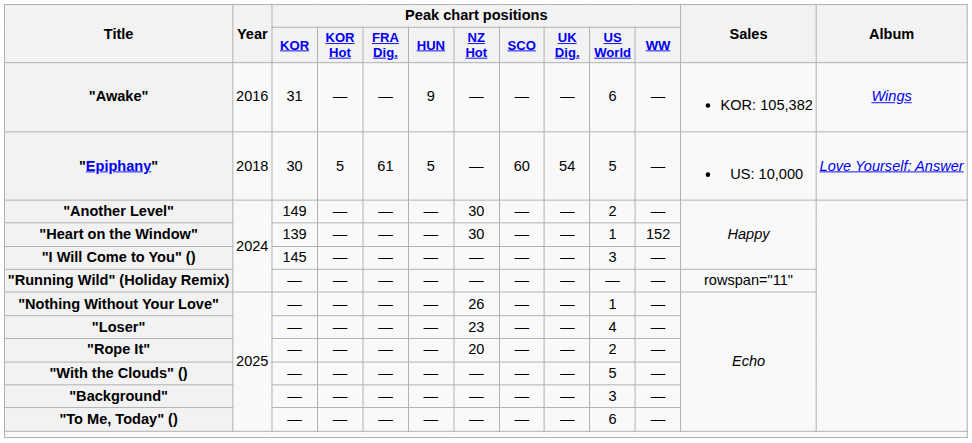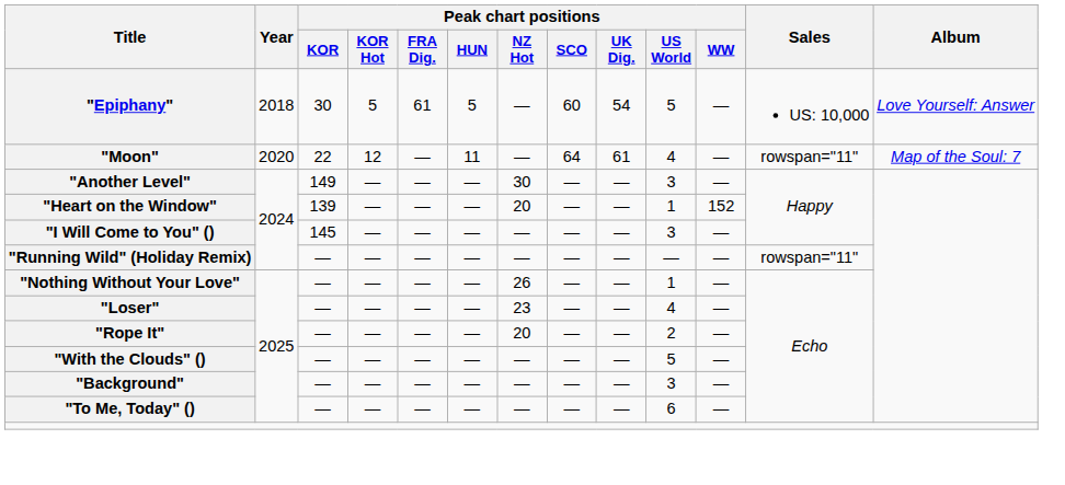- row: "Awake" | 2016 | 31 | — | — | 9 | — | — | — | 6 | — | KOR: 105,382 | Wings
+ row: "Moon" | 2020 | 22 | 12 | — | 11 | — | 64 | 61 | 4 | — | rowspan="11" | Map of the Soul: 7
"Another Level" | Peak chart positions / US World: 2 -> 3
"Heart on the Window" | Peak chart positions / NZ Hot: 30 -> 20
